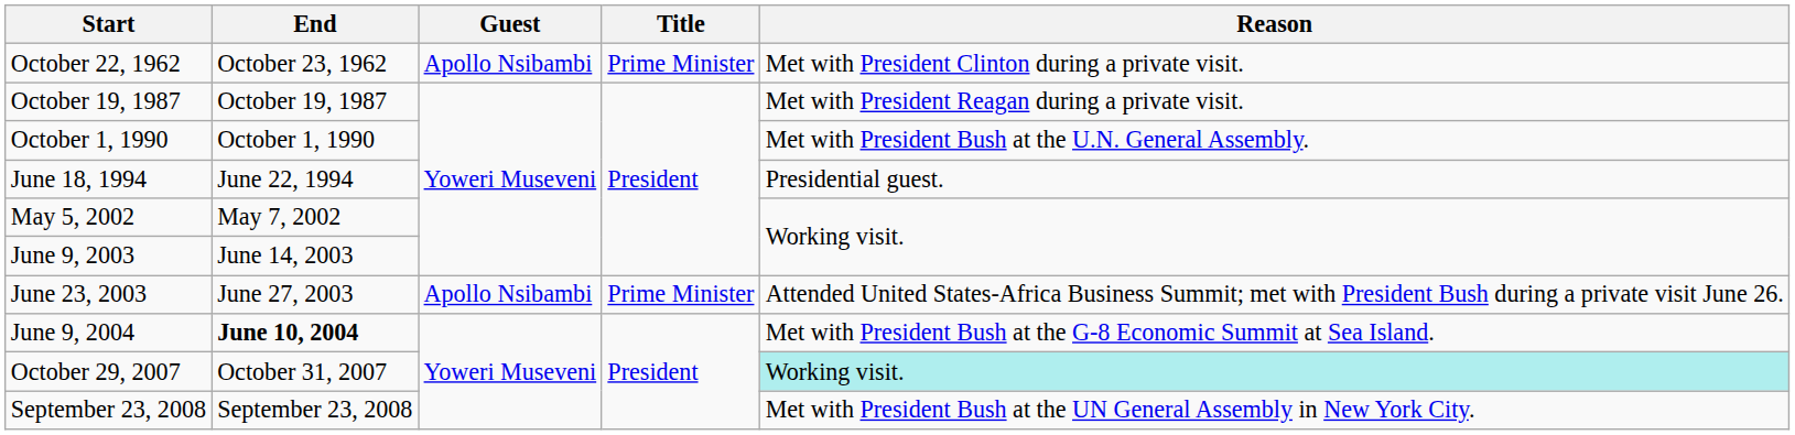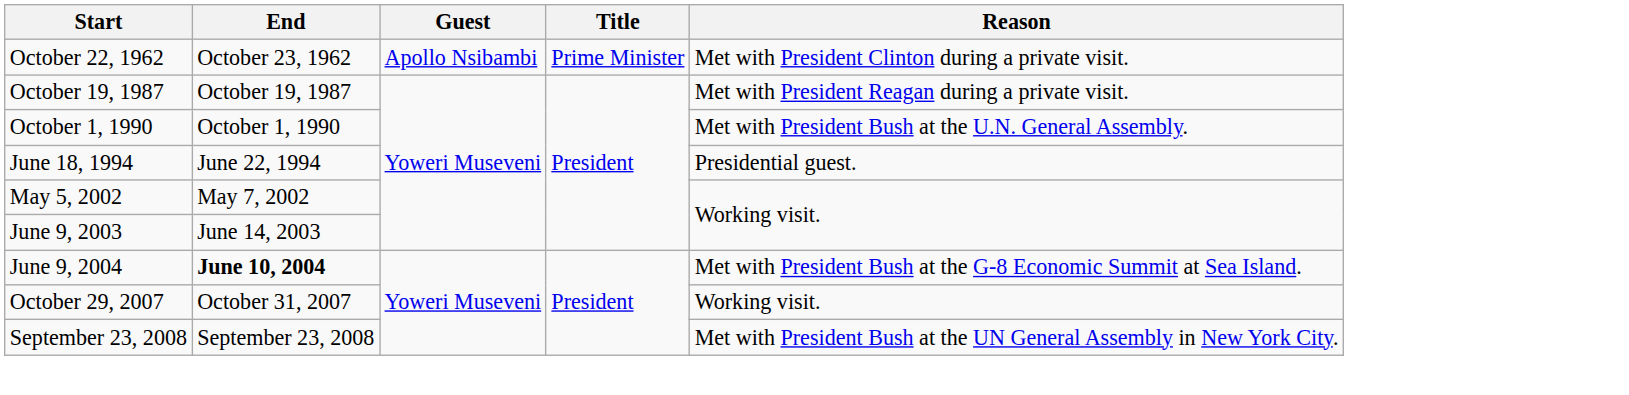- row: June 23, 2003 | June 27, 2003 | Apollo Nsibambi | Prime Minister | Attended United States-Africa Business Summit; met with President Bush during a private visit June 26.
October 29, 2007 | Reason: paleturquoise background -> no background
